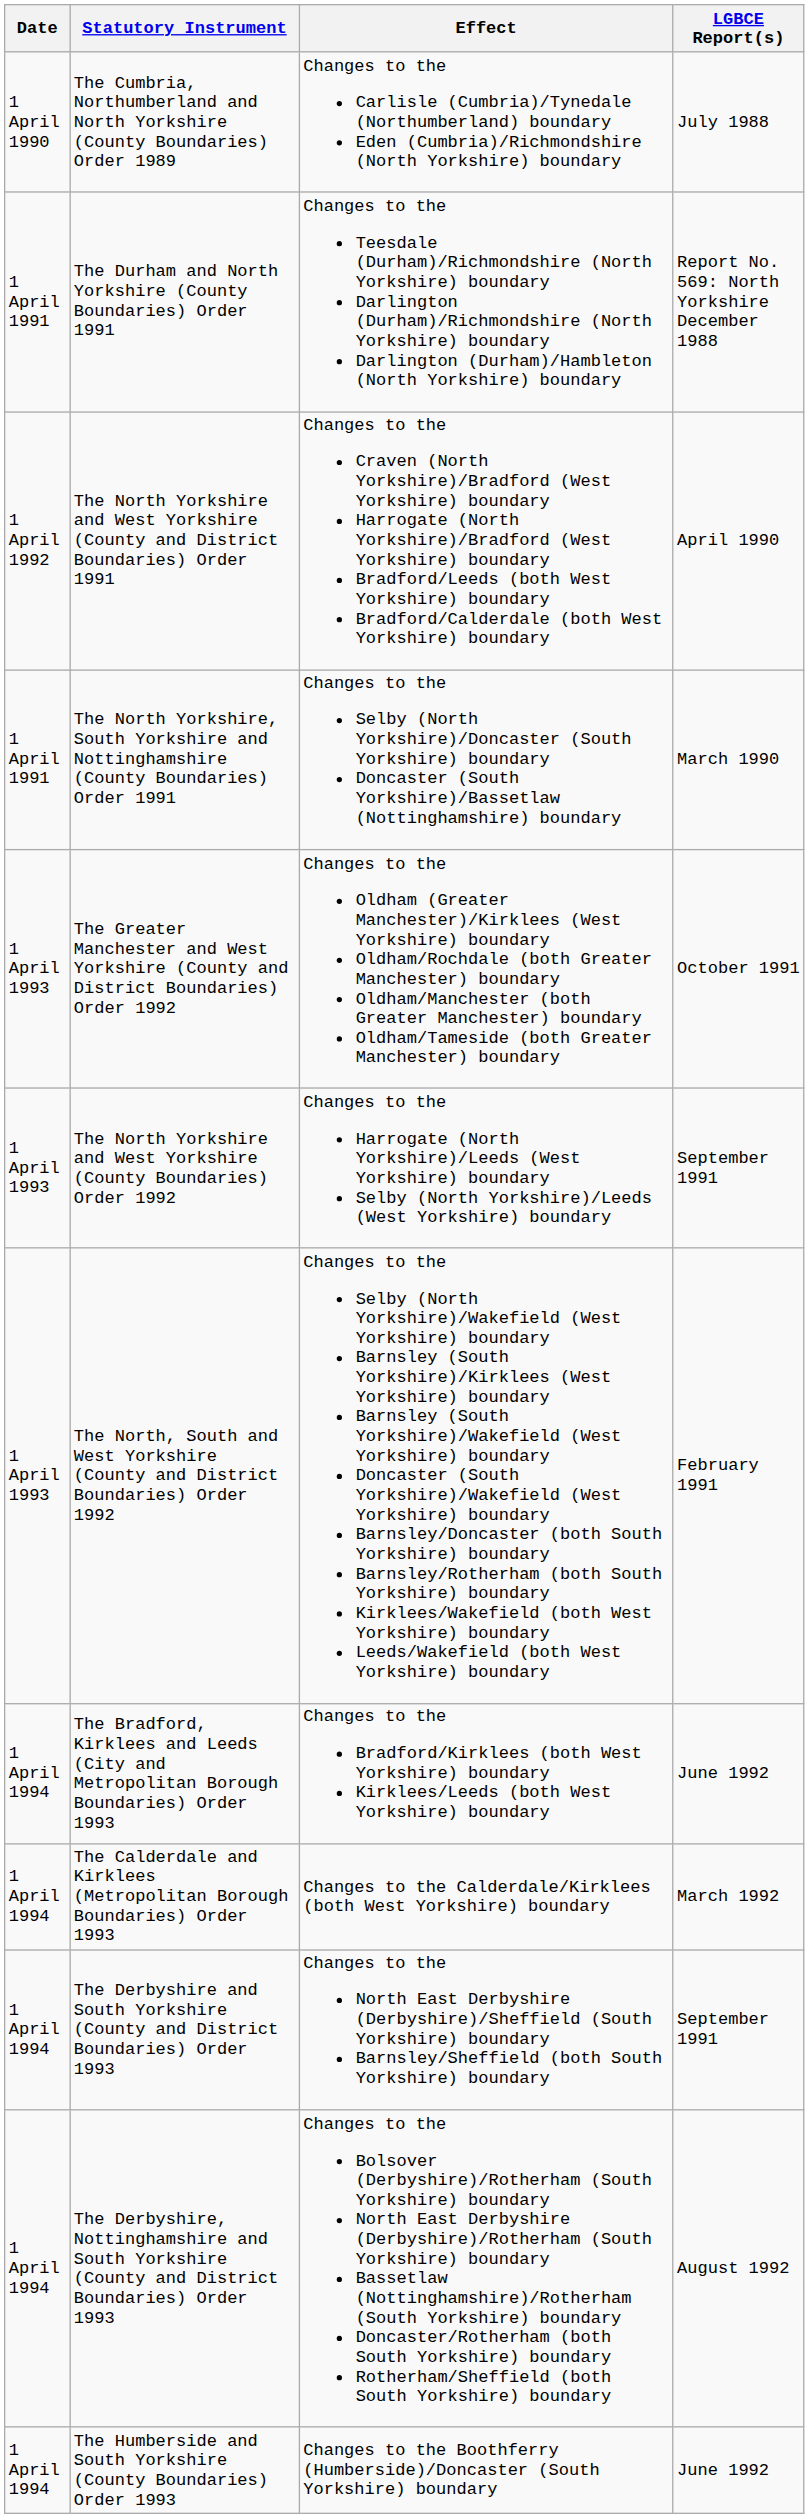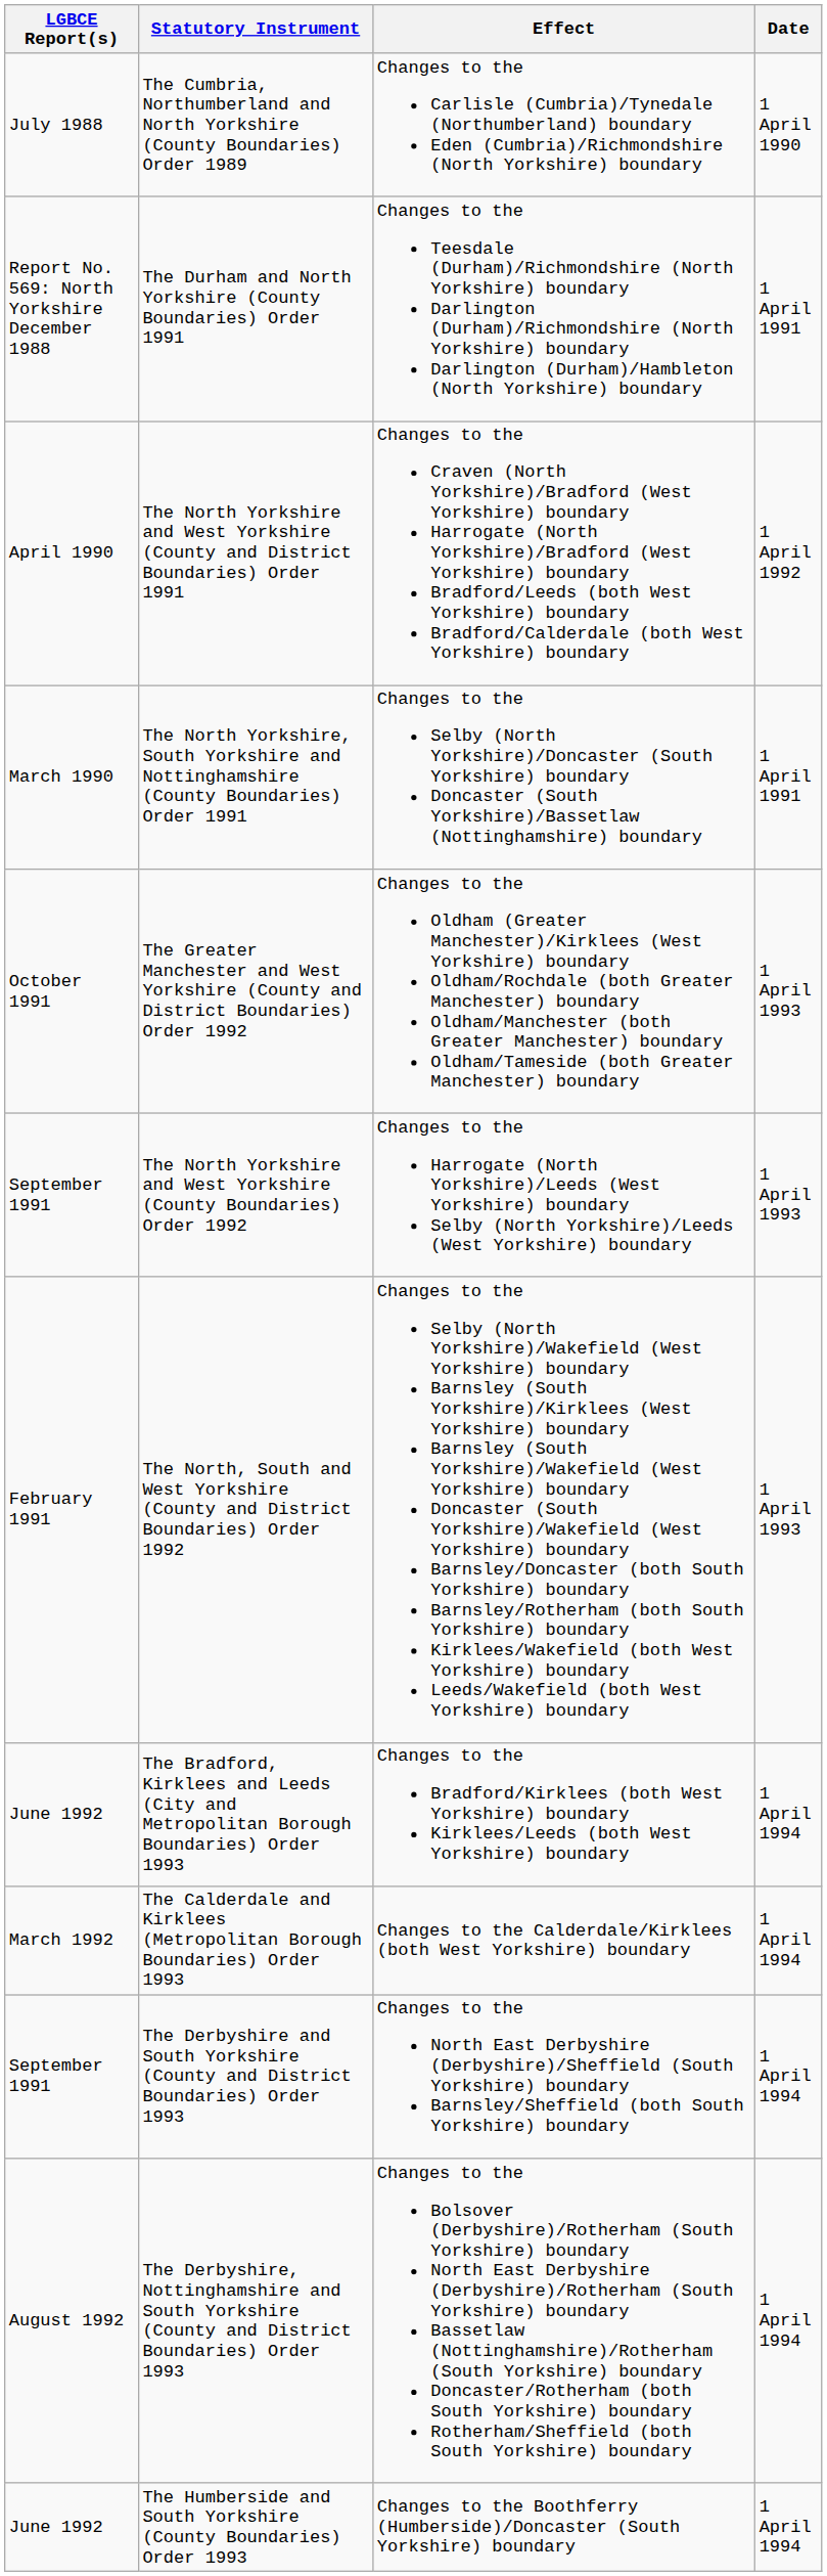columns swapped: Date <-> LGBCE Report(s)
